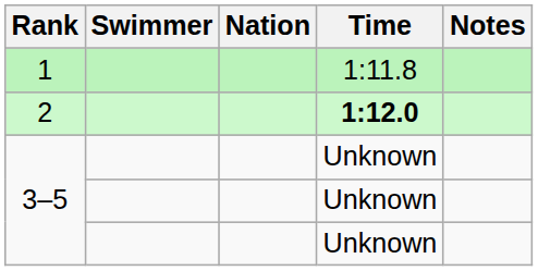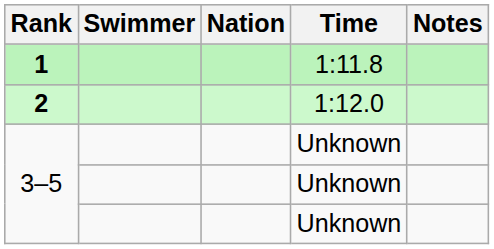1 | Rank: normal -> bold
2 | Rank: normal -> bold
2 | Time: bold -> normal
